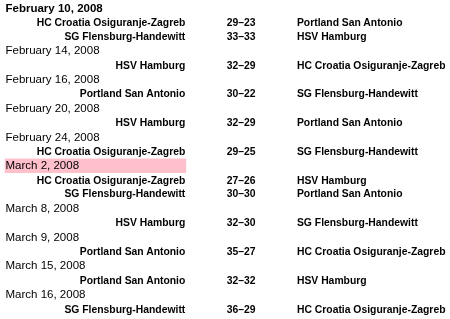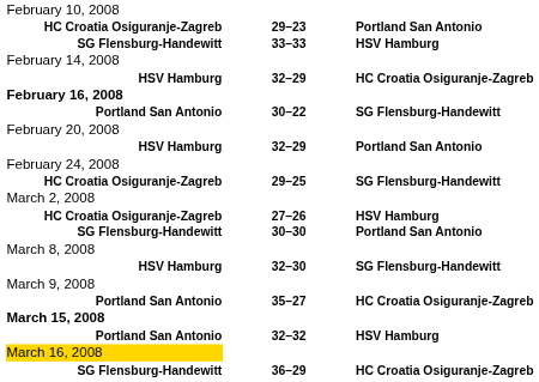February 10, 2008 | column 1: bold -> normal
February 16, 2008 | column 1: normal -> bold
March 2, 2008 | column 1: pink background -> no background
March 15, 2008 | column 1: normal -> bold
March 16, 2008 | column 1: no background -> gold background
